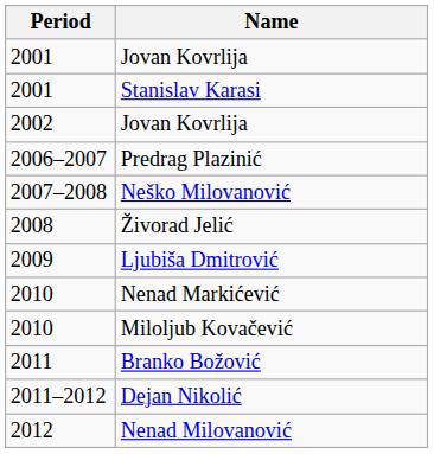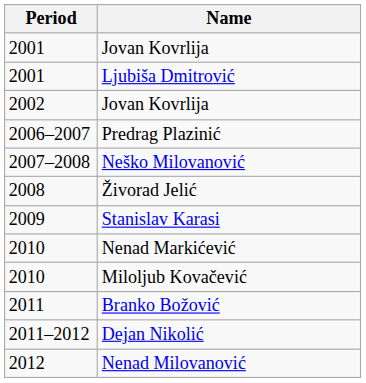row 3 | Name: Stanislav Karasi -> Ljubiša Dmitrović
row 8 | Name: Ljubiša Dmitrović -> Stanislav Karasi
